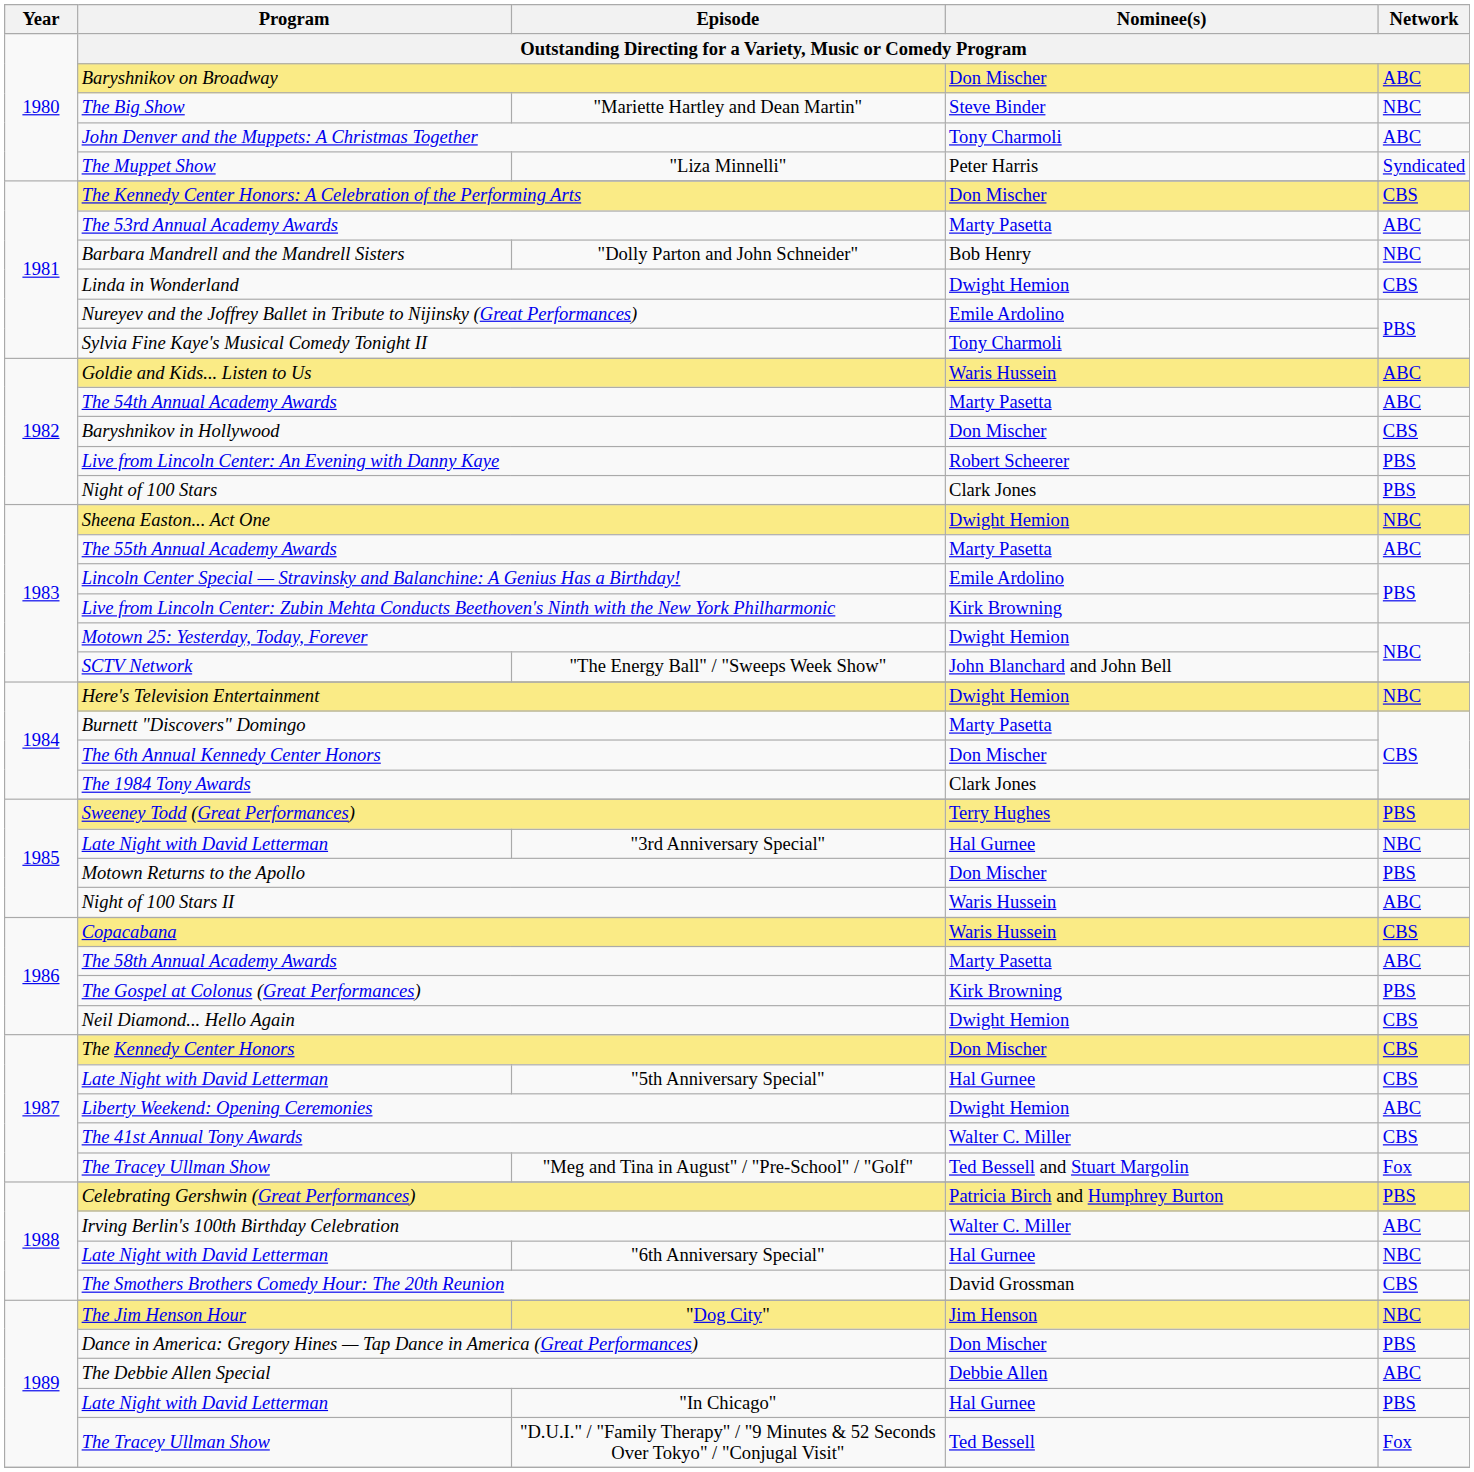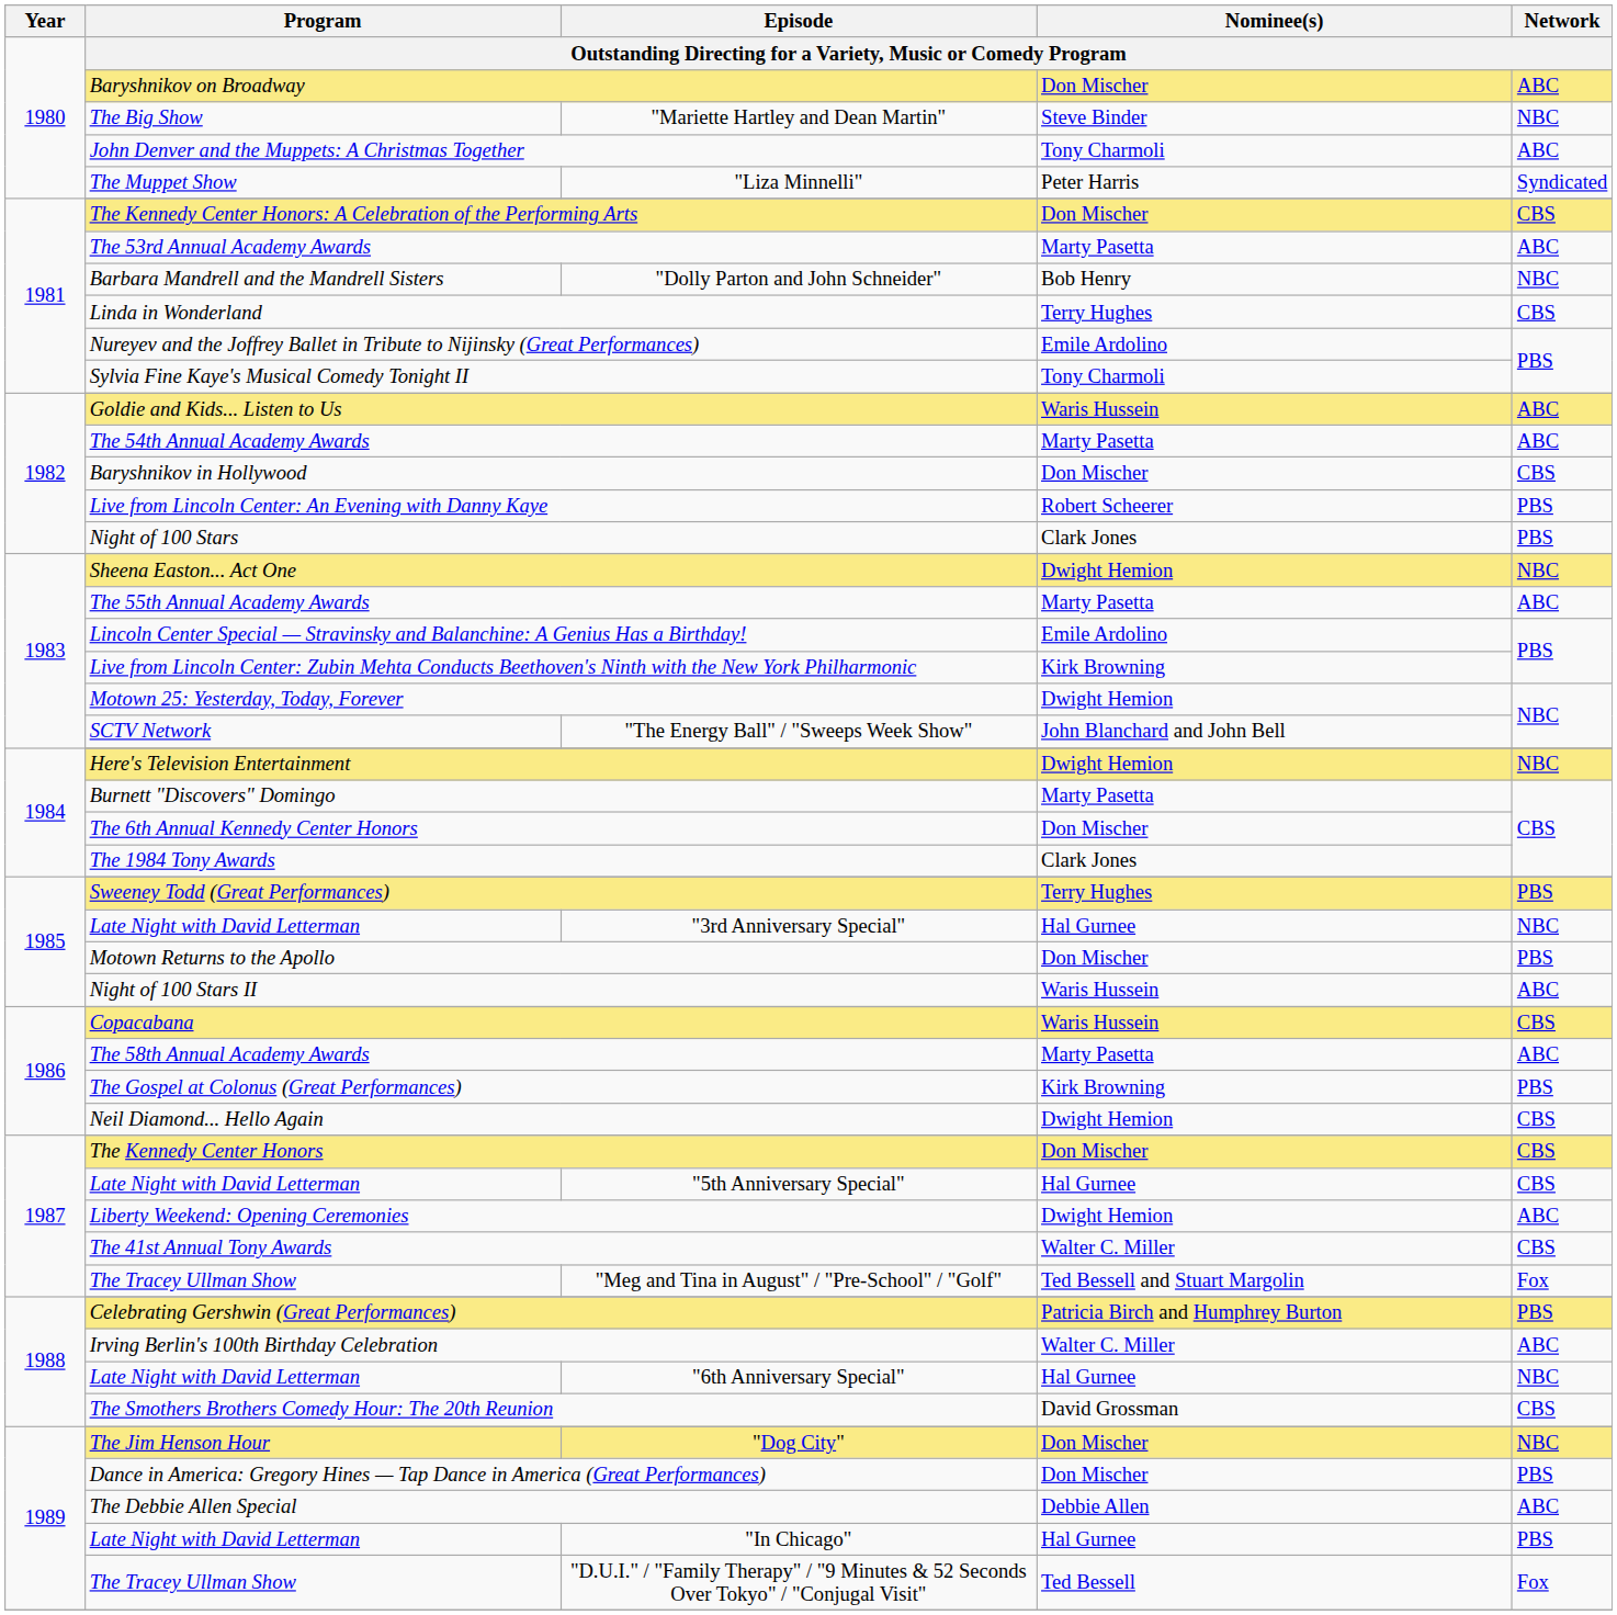Linda in Wonderland | Nominee(s): Dwight Hemion -> Terry Hughes
"Dog City" | Nominee(s): Jim Henson -> Don Mischer
